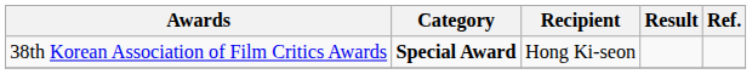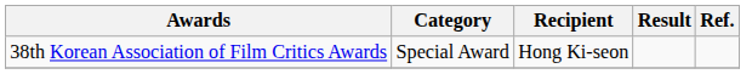38th Korean Association of Film Critics Awards | Category: bold -> normal
